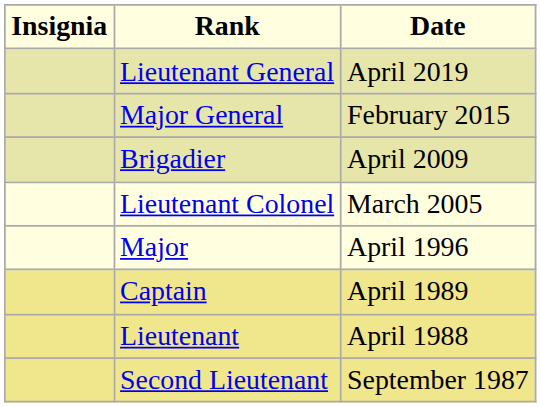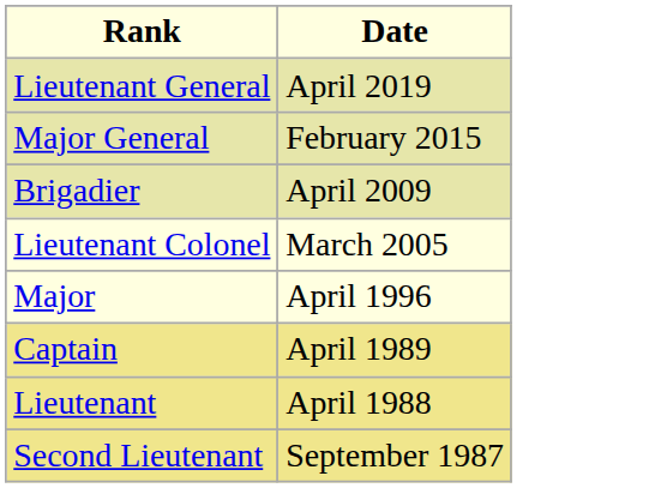- column: Insignia
